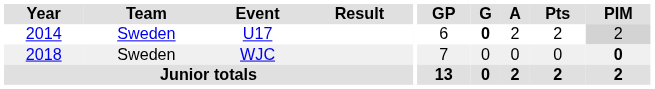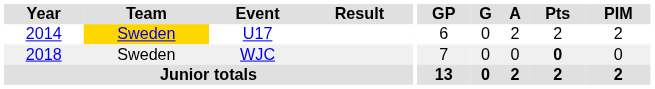U17 | Team: no background -> gold background
U17 | G: bold -> normal
U17 | PIM: lightgrey background -> no background
WJC | Pts: normal -> bold
WJC | PIM: bold -> normal
